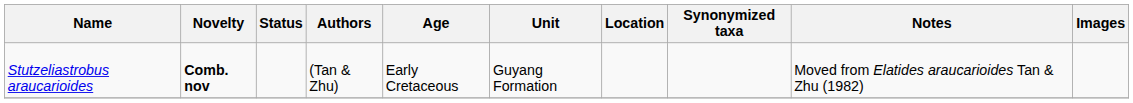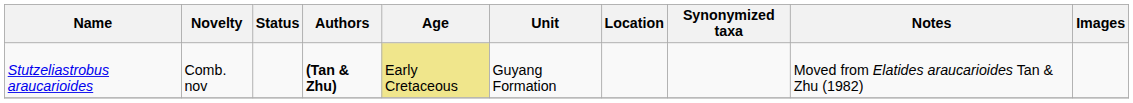Stutzeliastrobus araucarioides | Novelty: bold -> normal
Stutzeliastrobus araucarioides | Authors: normal -> bold
Stutzeliastrobus araucarioides | Age: no background -> khaki background
